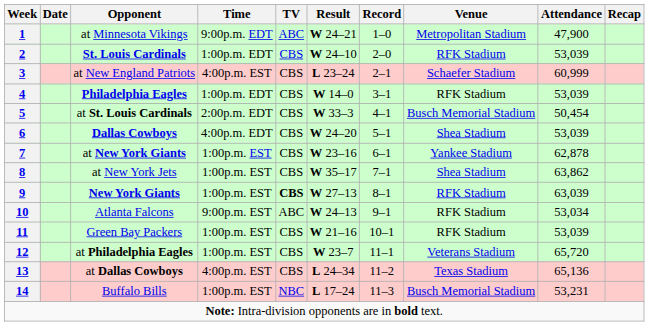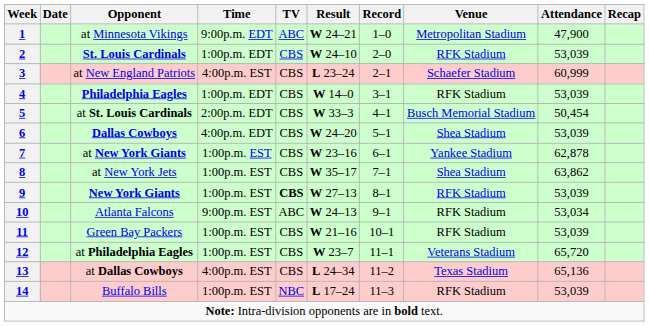9 | Attendance: 63,039 -> 53,039
14 | Venue: Busch Memorial Stadium -> RFK Stadium
14 | Attendance: 53,231 -> 53,039
